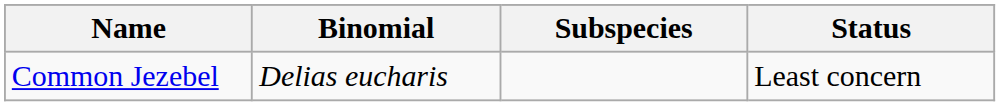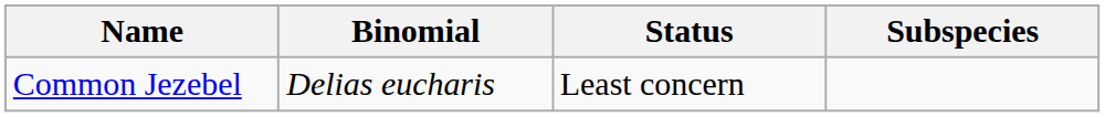columns swapped: Subspecies <-> Status
